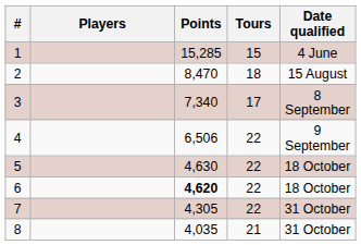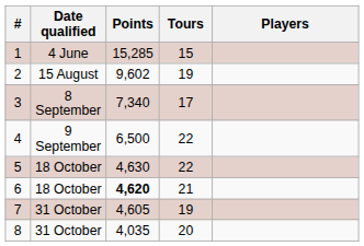columns swapped: Players <-> Date qualified
2 | Points: 8,470 -> 9,602
2 | Tours: 18 -> 19
4 | Points: 6,506 -> 6,500
6 | Tours: 22 -> 21
7 | Points: 4,305 -> 4,605
7 | Tours: 22 -> 19
8 | Tours: 21 -> 20
